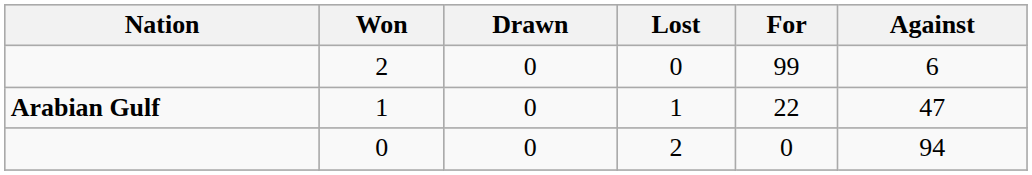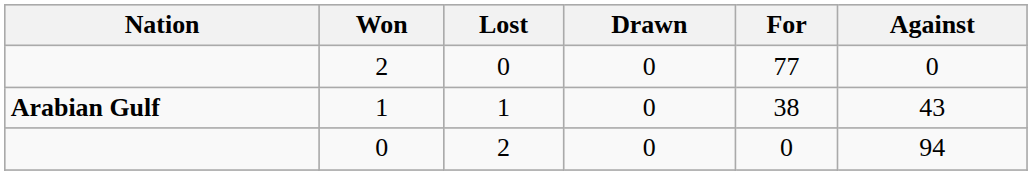columns swapped: Drawn <-> Lost
row 2 | For: 99 -> 77
row 2 | Against: 6 -> 0
row 3 | For: 22 -> 38
row 3 | Against: 47 -> 43
